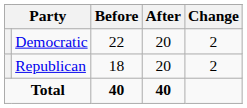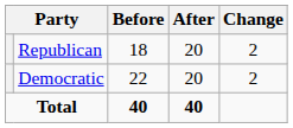rows swapped: Republican <-> Democratic
